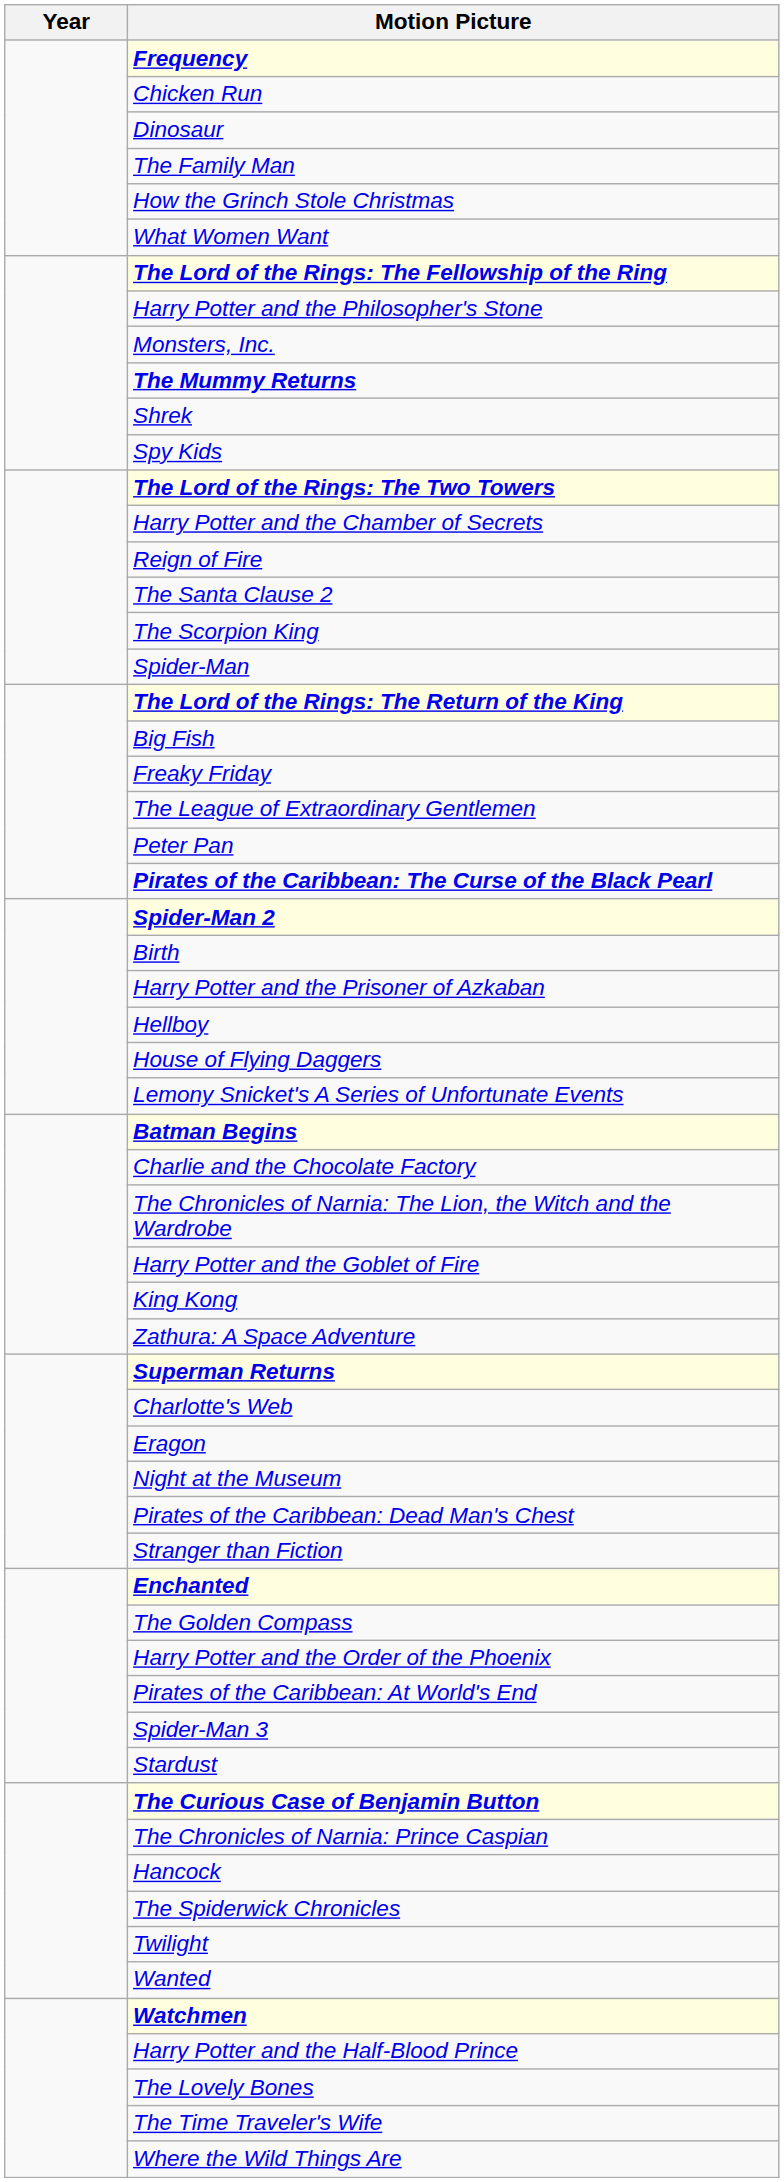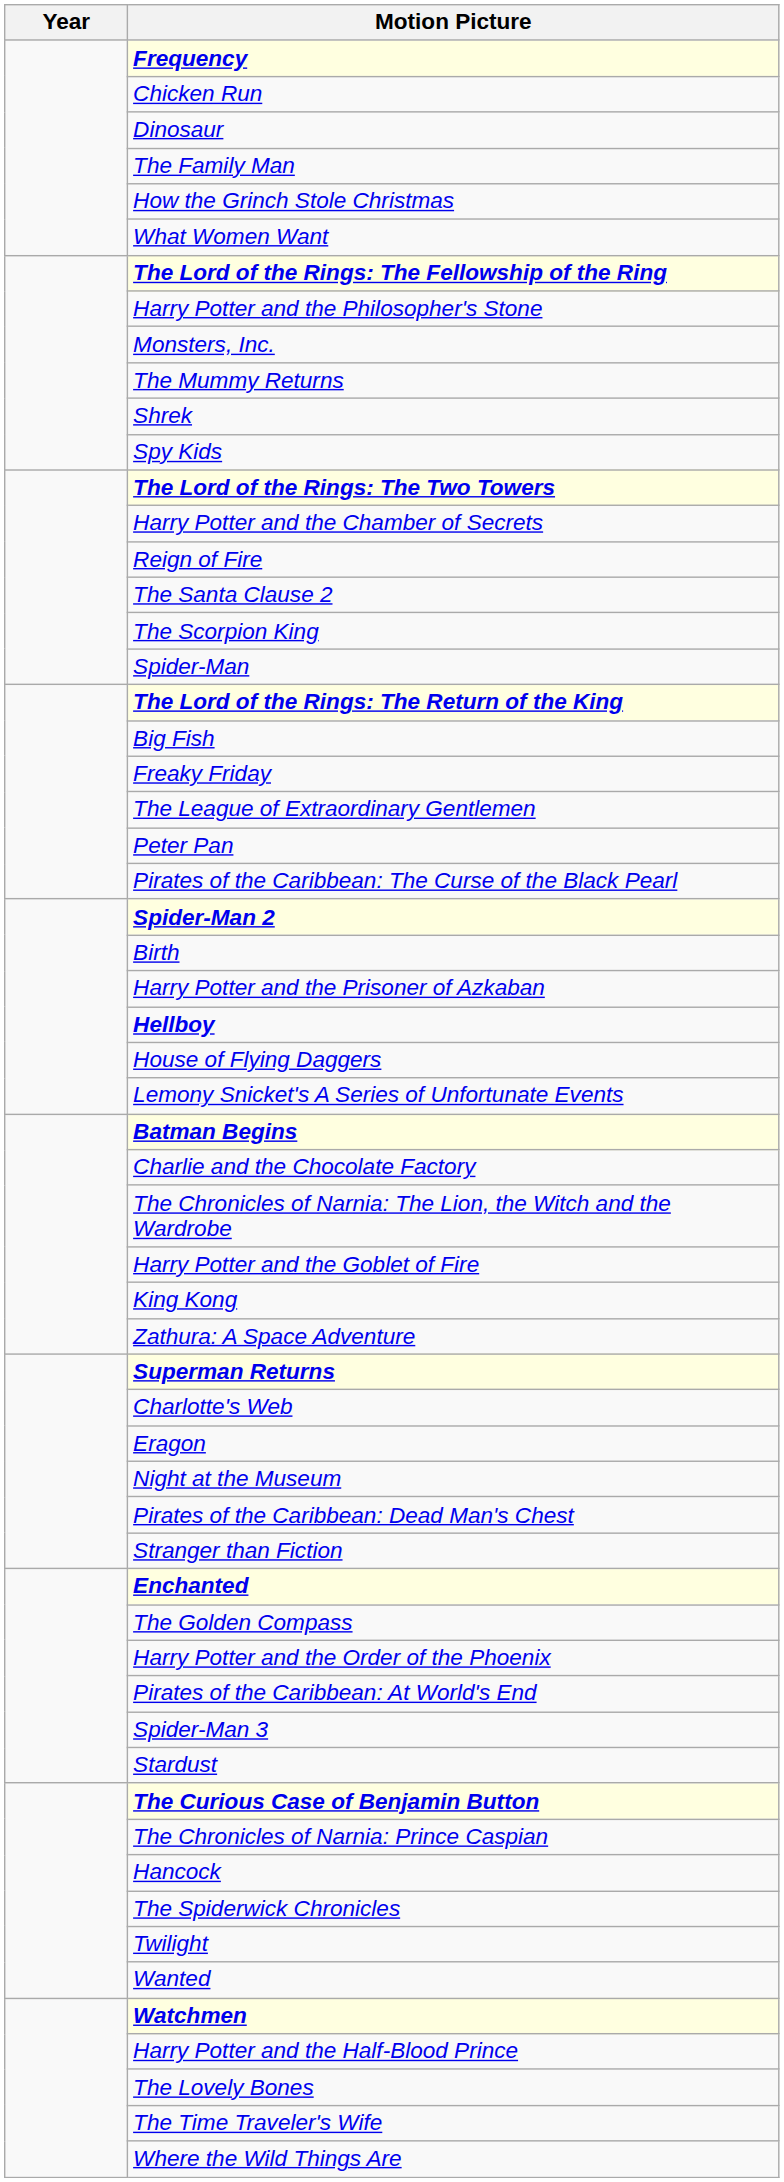The Mummy Returns | Motion Picture: bold -> normal
Pirates of the Caribbean: The Curse of the Black Pearl | Motion Picture: bold -> normal
Hellboy | Motion Picture: normal -> bold
